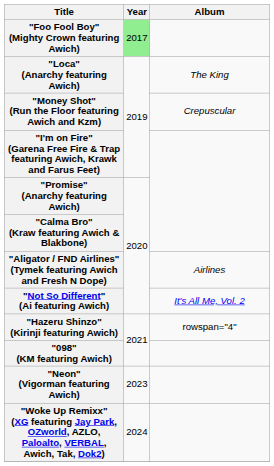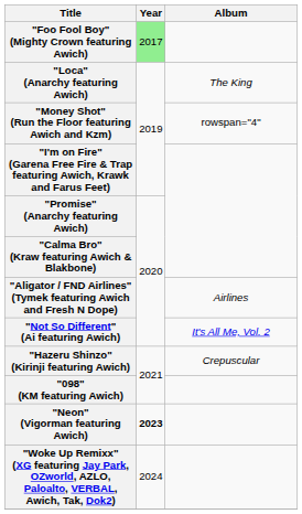"Money Shot" (Run the Floor featuring Awich and Kzm) | Album: Crepuscular -> rowspan="4"
"Hazeru Shinzo" (Kirinji featuring Awich) | Album: rowspan="4" -> Crepuscular
"Neon" (Vigorman featuring Awich) | Year: normal -> bold
